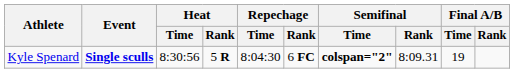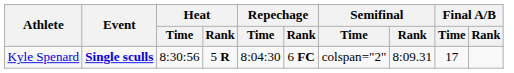Kyle Spenard | Semifinal / Time: bold -> normal
Kyle Spenard | Final A/B / Time: 19 -> 17
